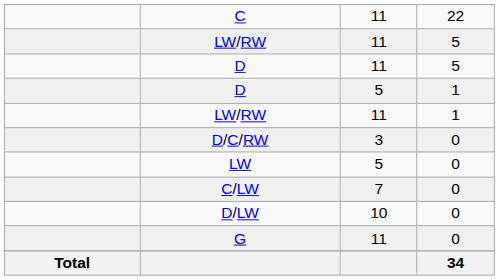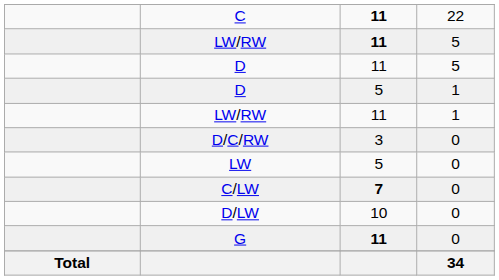C | column 3: normal -> bold
LW/RW / 5 | column 3: normal -> bold
C/LW | column 3: normal -> bold
G | column 3: normal -> bold
